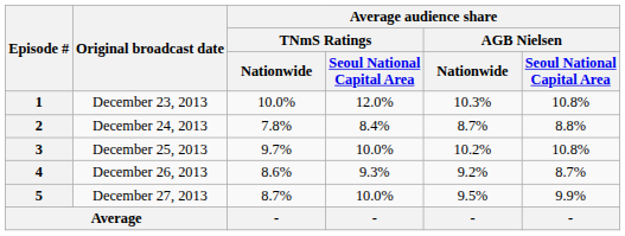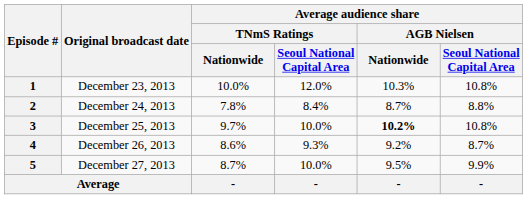3 | Average audience share / AGB Nielsen / Nationwide: normal -> bold
